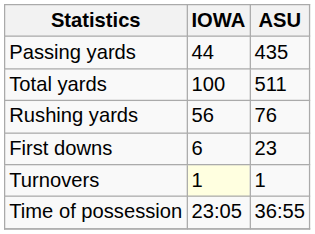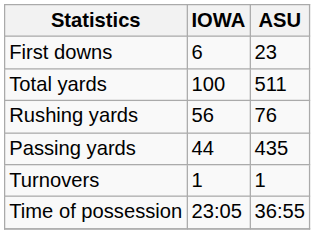rows swapped: First downs <-> Passing yards
Turnovers | IOWA: lightyellow background -> no background
